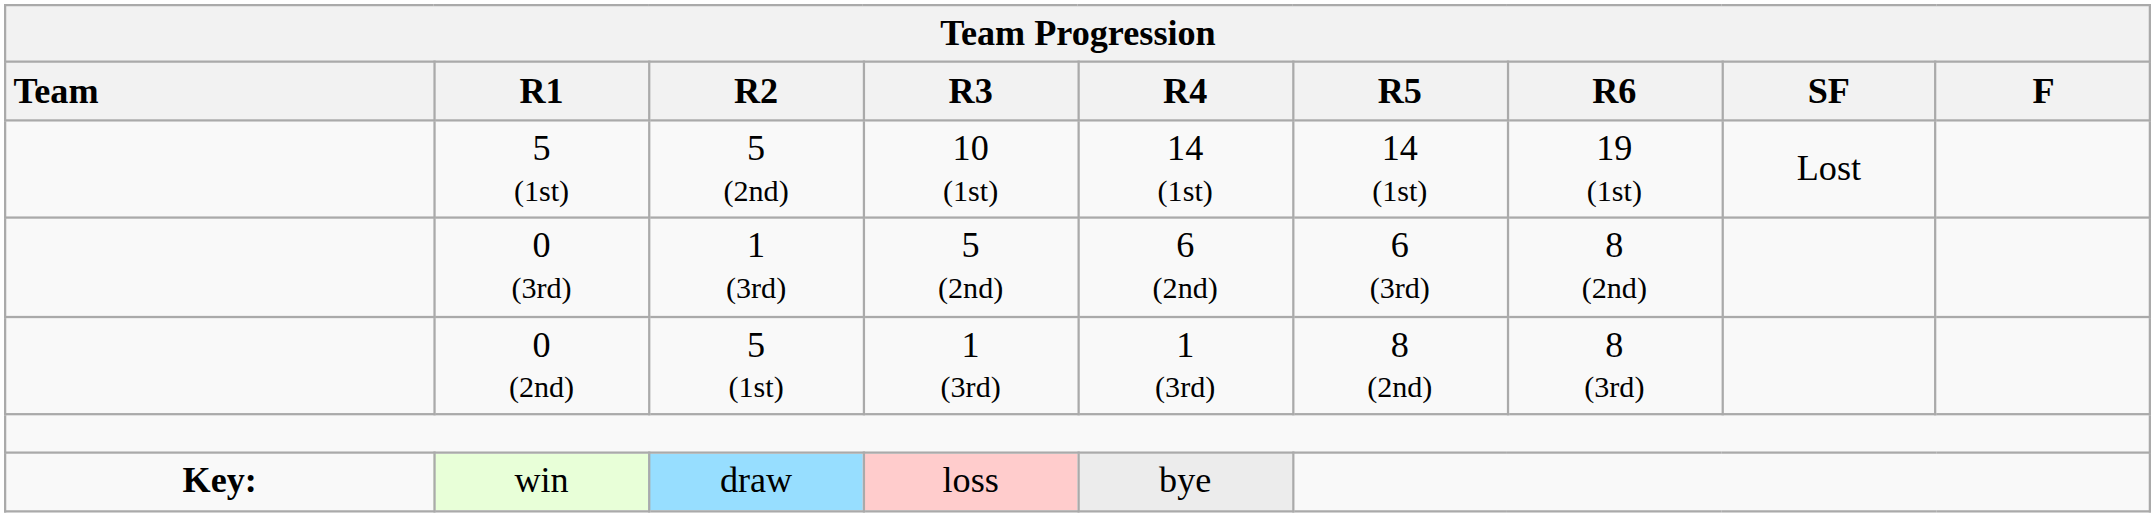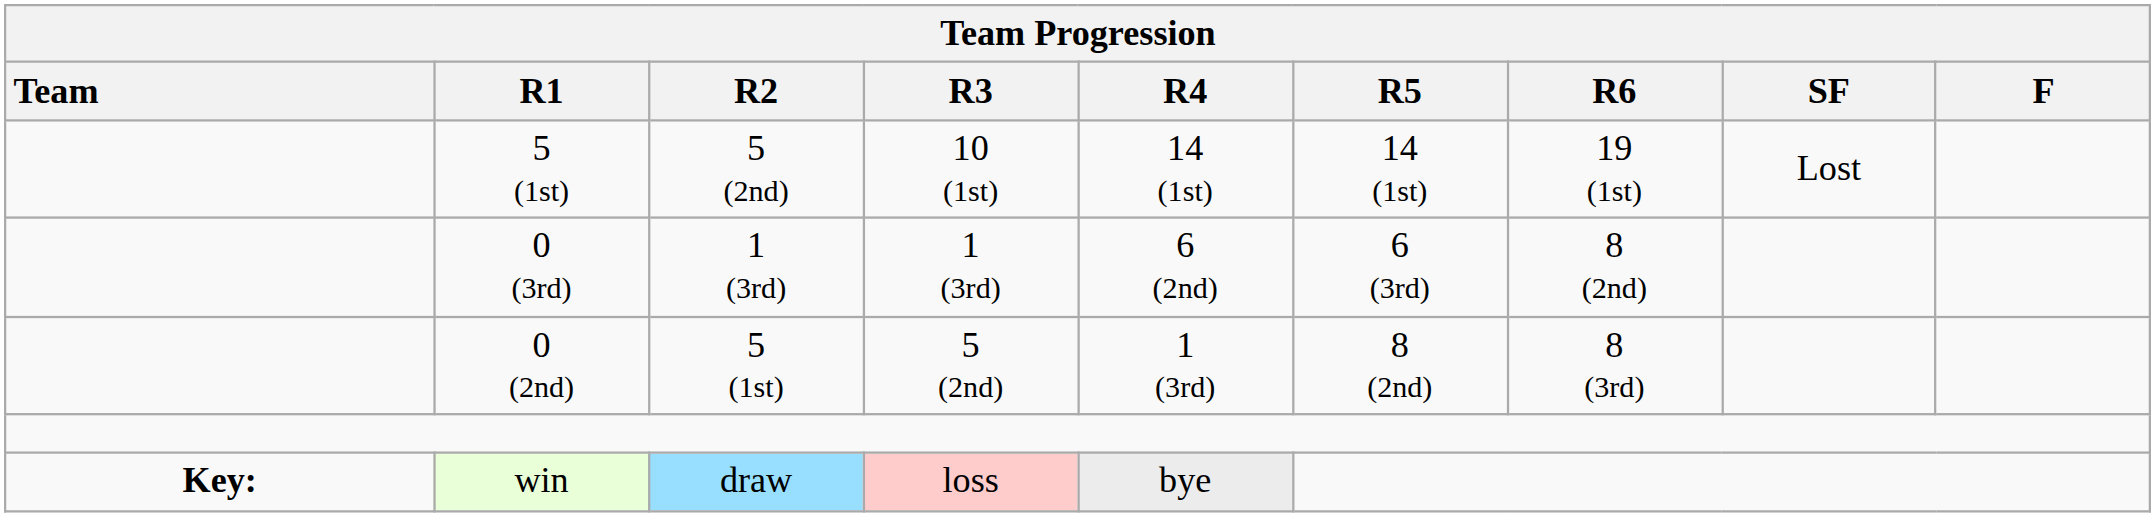0 (3rd) | Team Progression / R3: 5 (2nd) -> 1 (3rd)
0 (2nd) | Team Progression / R3: 1 (3rd) -> 5 (2nd)
